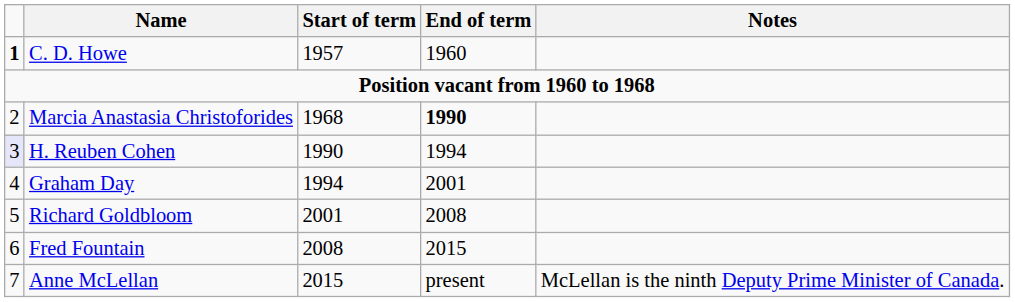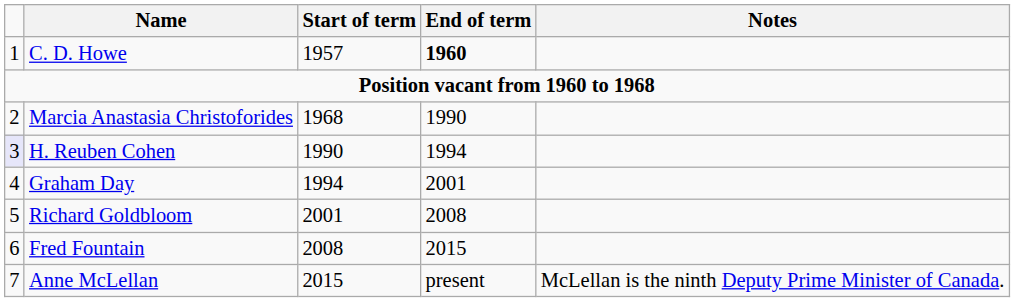C. D. Howe | column 1: bold -> normal
C. D. Howe | End of term: normal -> bold
Marcia Anastasia Christoforides | End of term: bold -> normal
